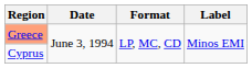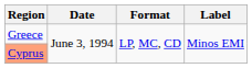Greece | Region: lightsalmon background -> no background
Cyprus | Region: no background -> lightsalmon background
